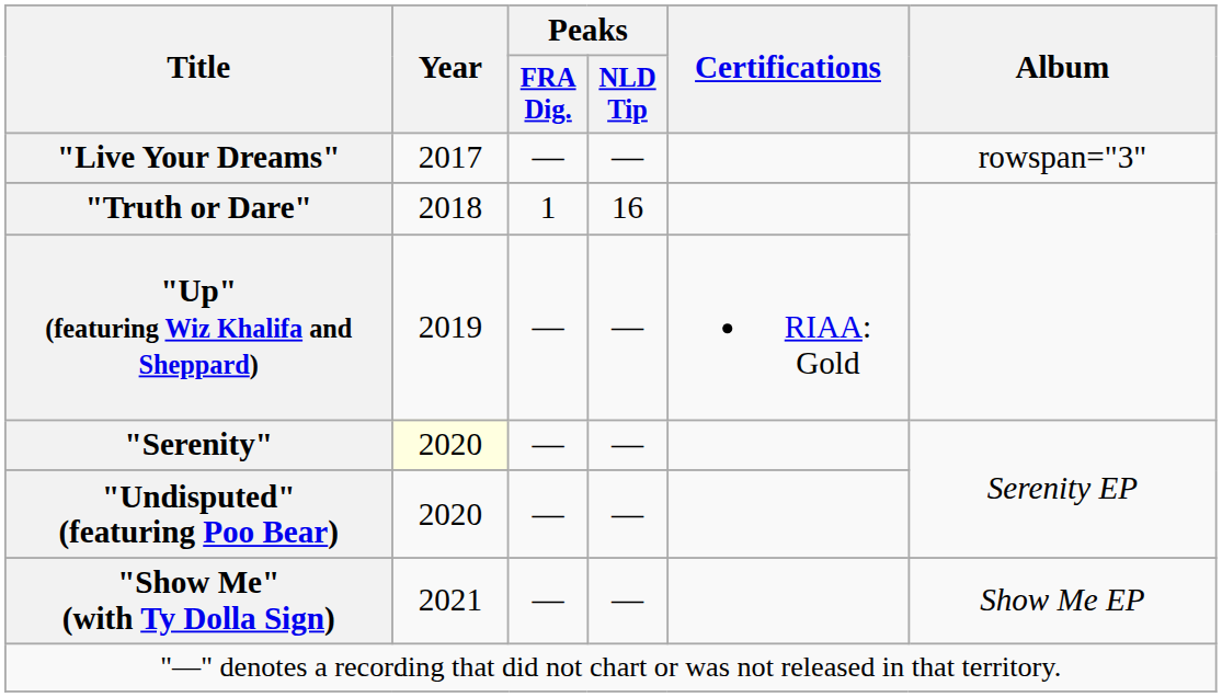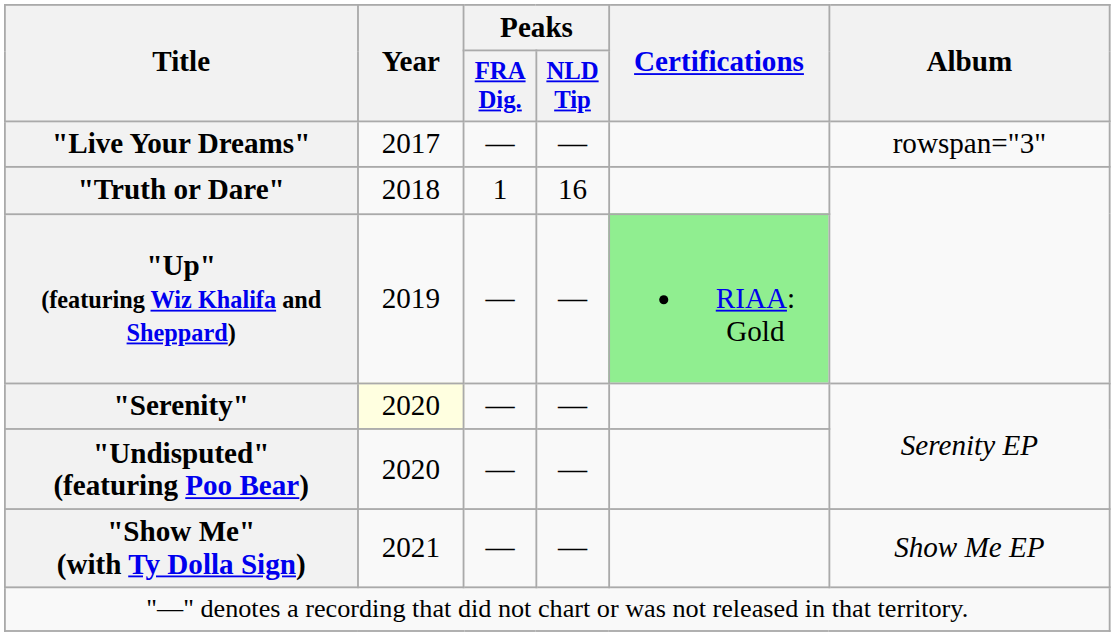"Up" (featuring Wiz Khalifa and Sheppard) | Certifications: no background -> lightgreen background
